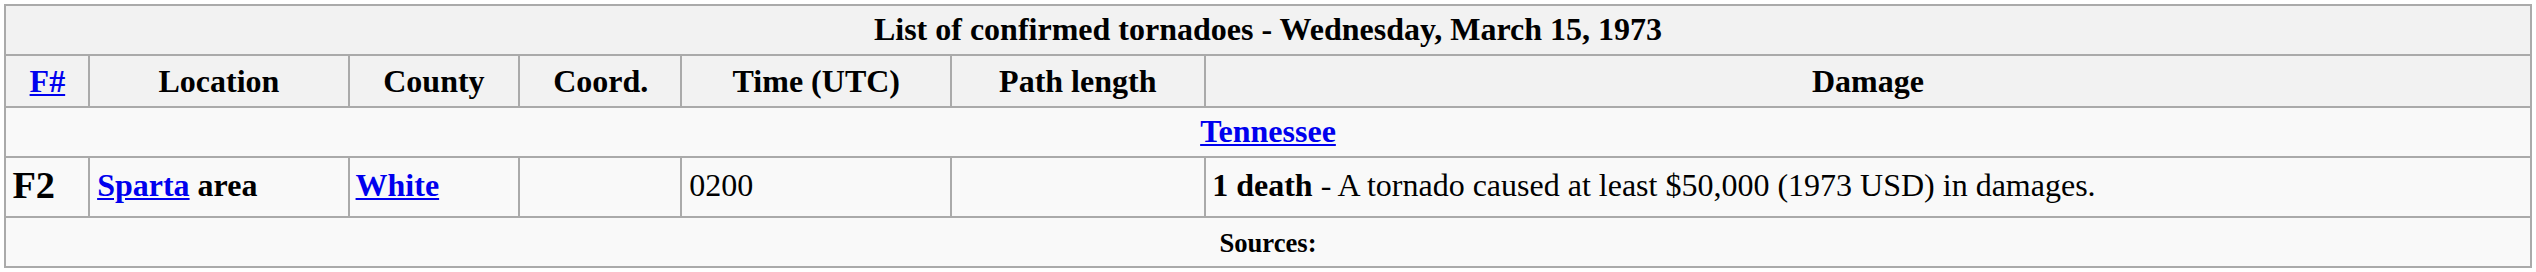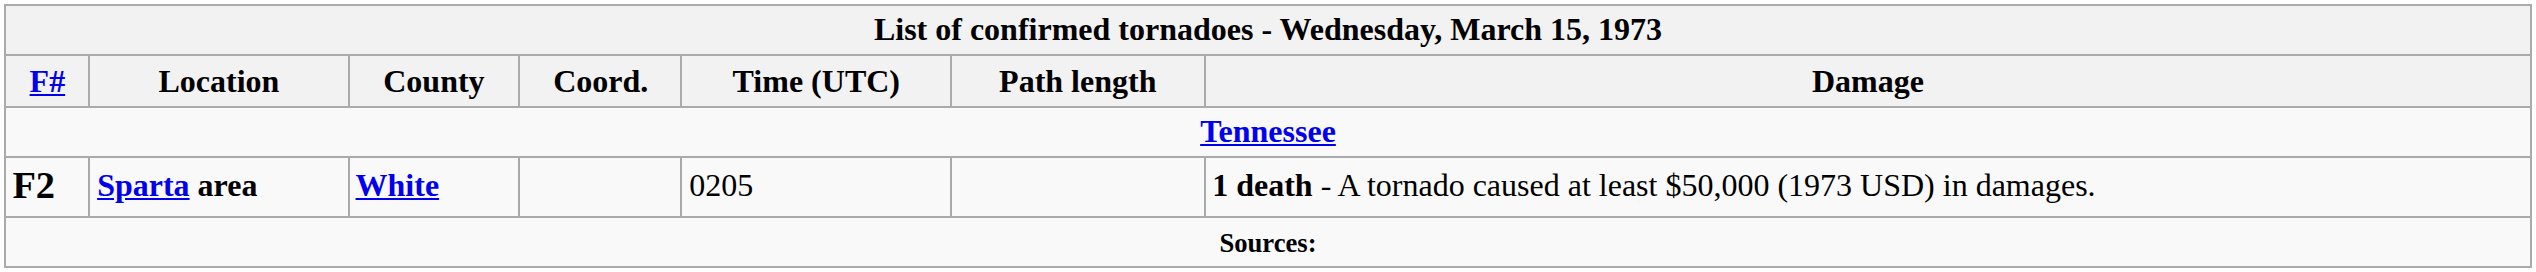F2 | Time (UTC): 0200 -> 0205
